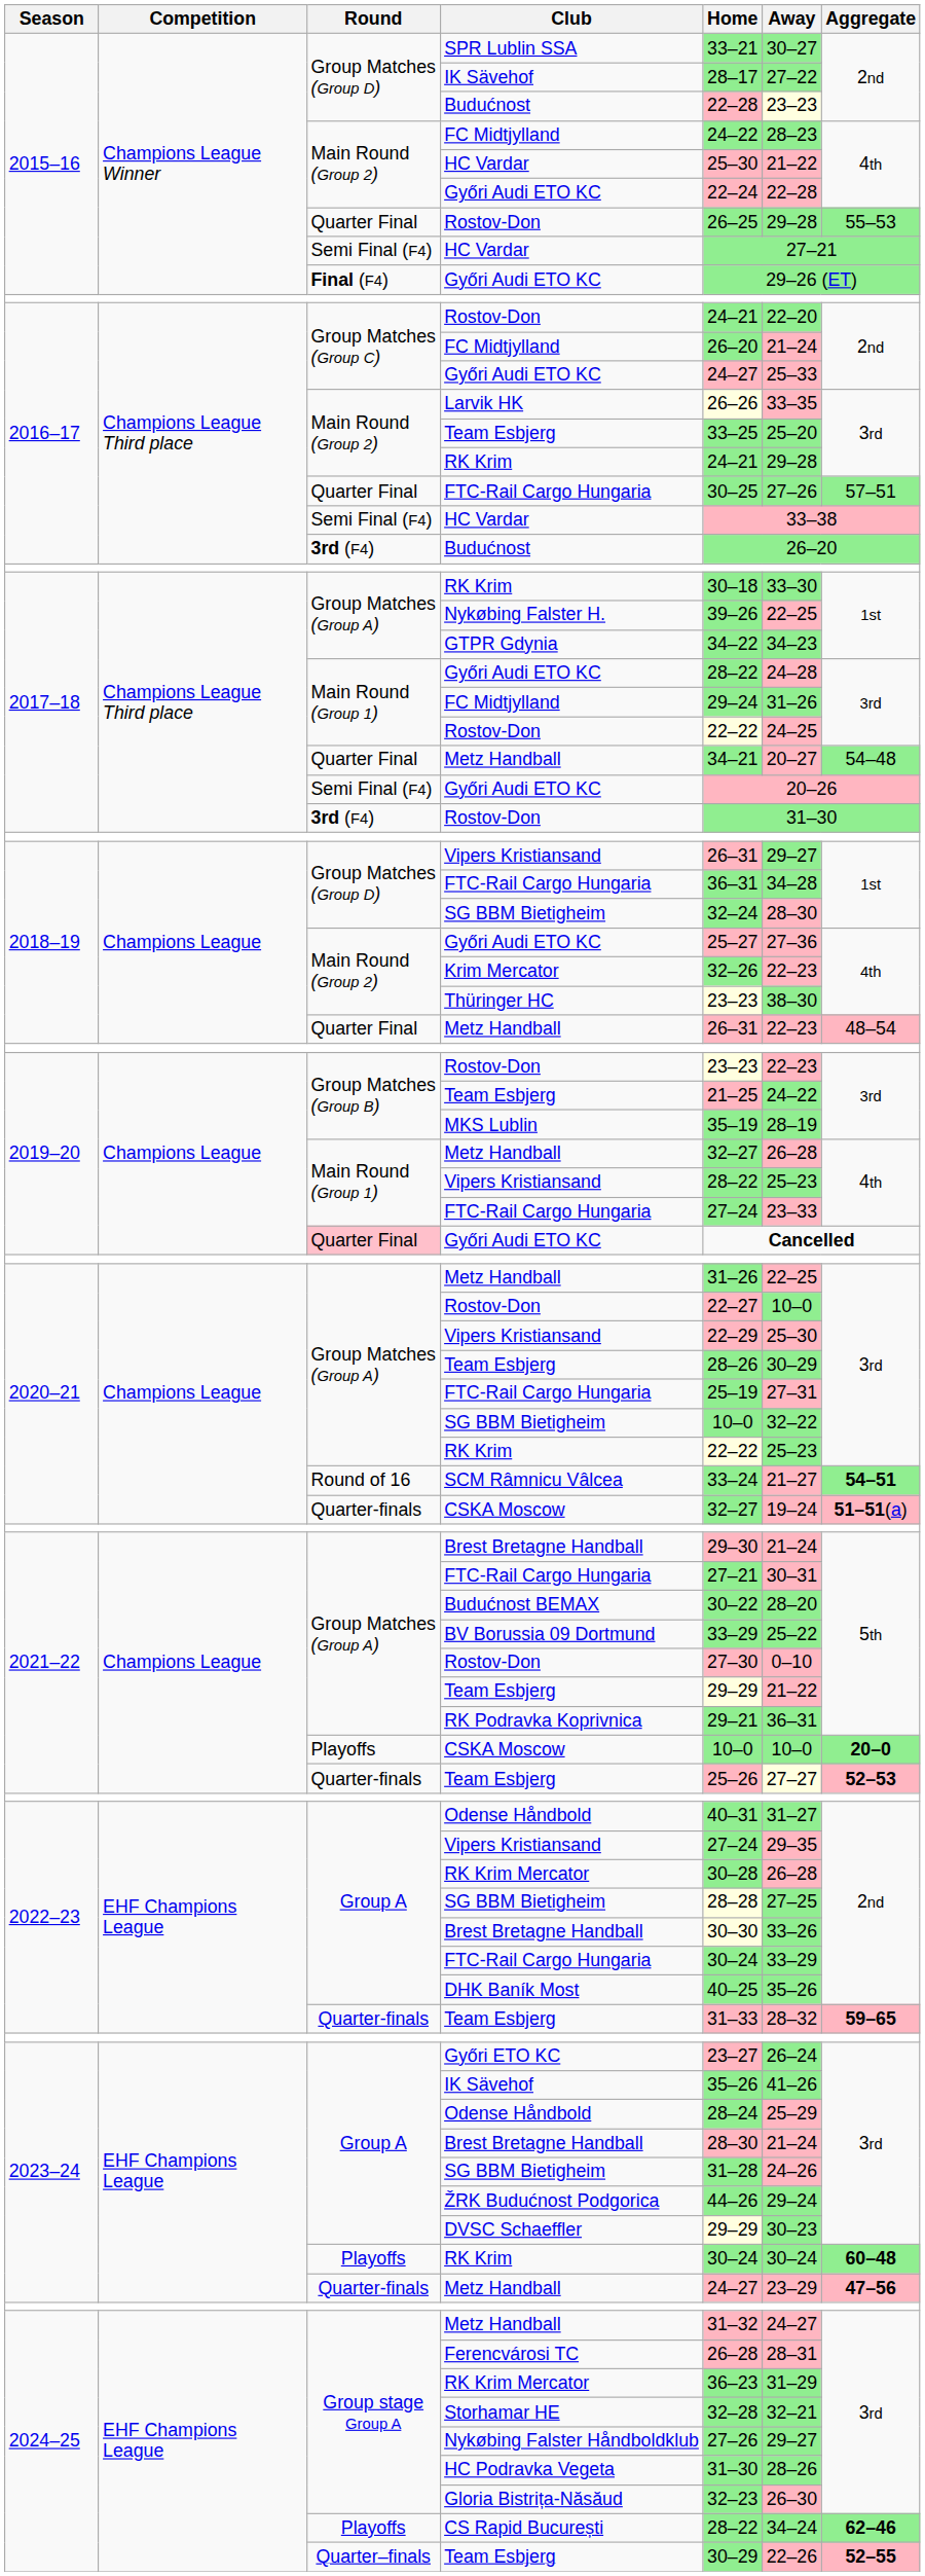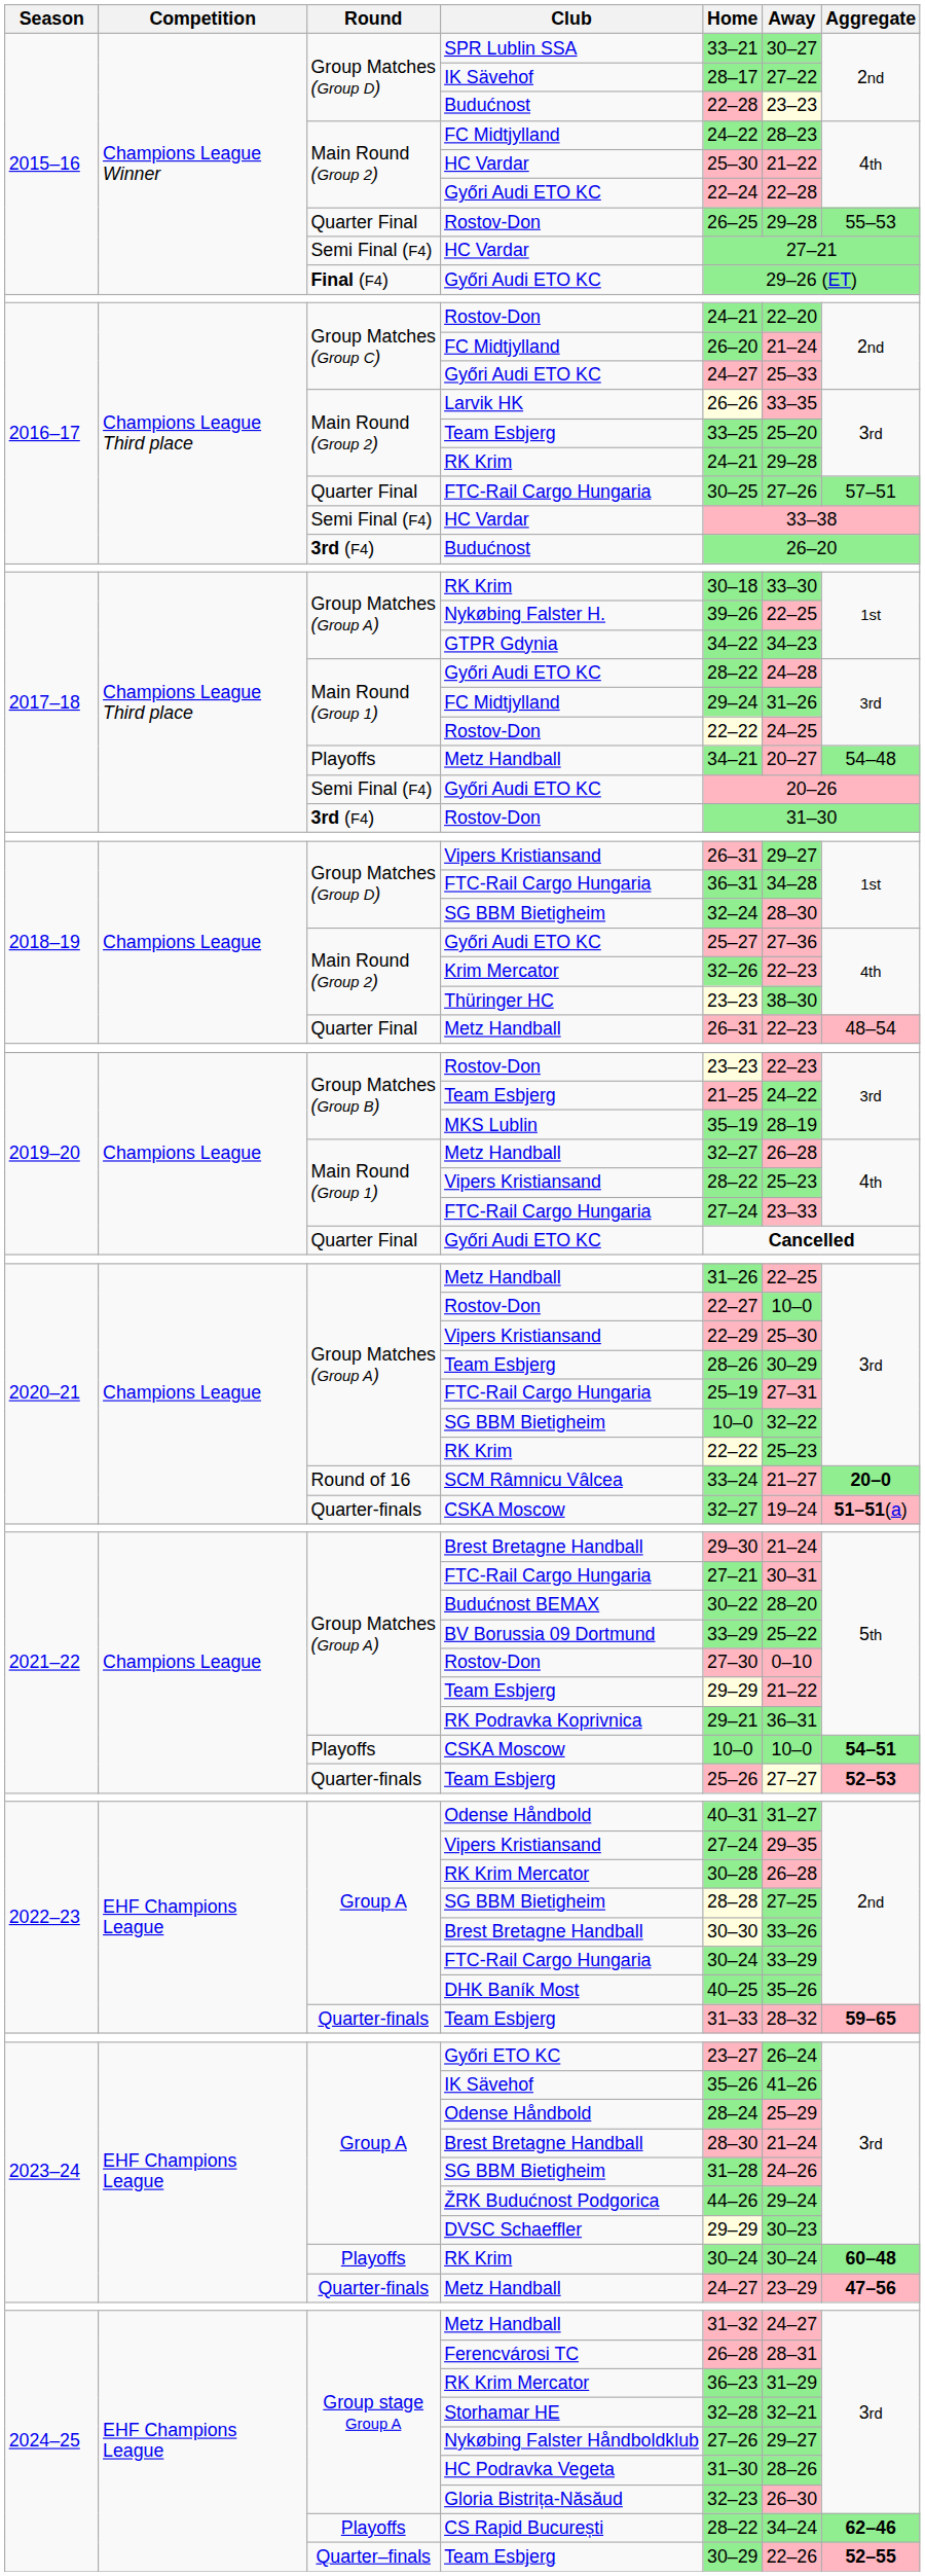2017–18 / Metz Handball | Round: Quarter Final -> Playoffs
2019–20 / Győri Audi ETO KC | Round: pink background -> no background
SCM Râmnicu Vâlcea | Aggregate: 54–51 -> 20–0
2021–22 / CSKA Moscow | Aggregate: 20–0 -> 54–51
